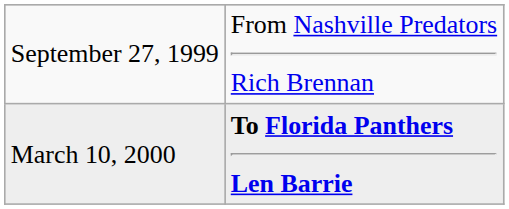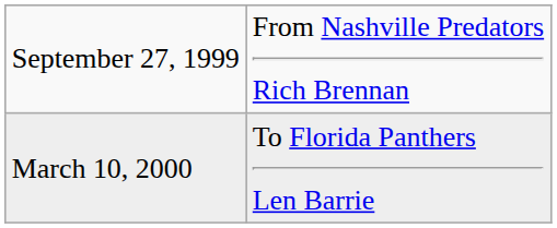March 10, 2000 | column 2: bold -> normal
